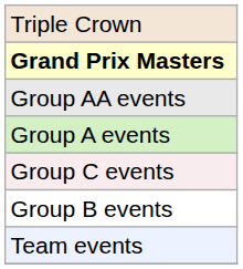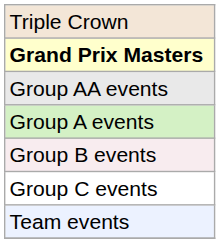row 5 | column 1: Group C events -> Group B events
row 6 | column 1: Group B events -> Group C events
